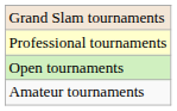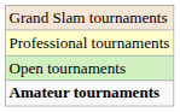row 4 | column 1: normal -> bold
